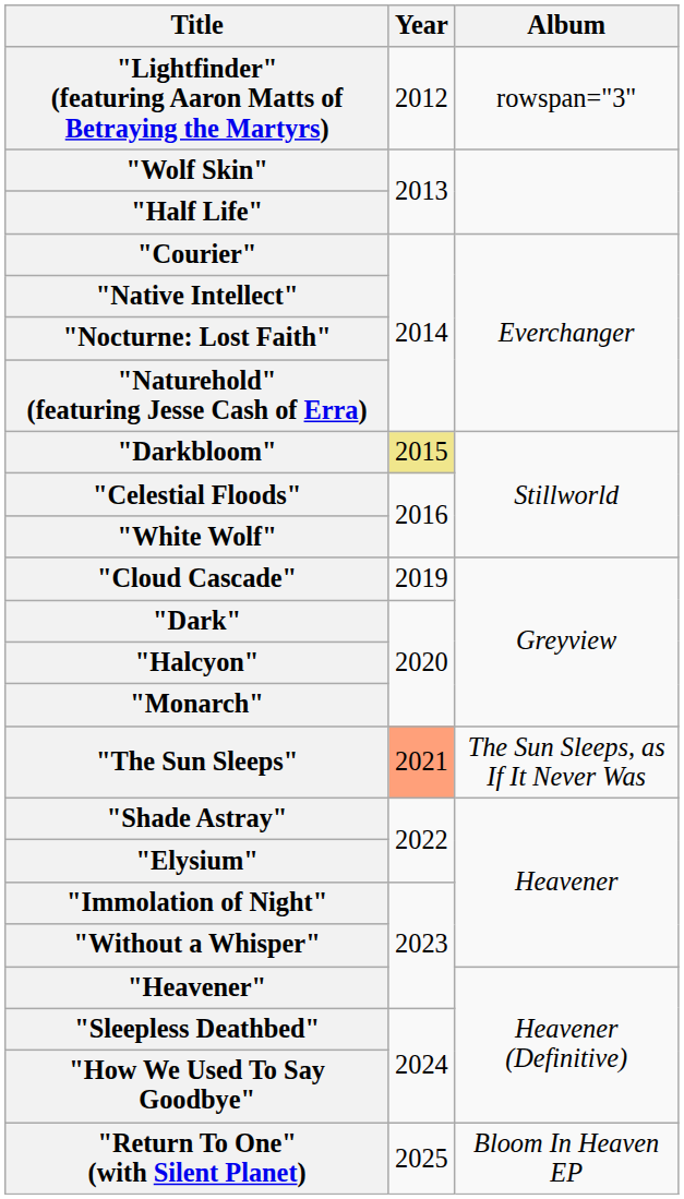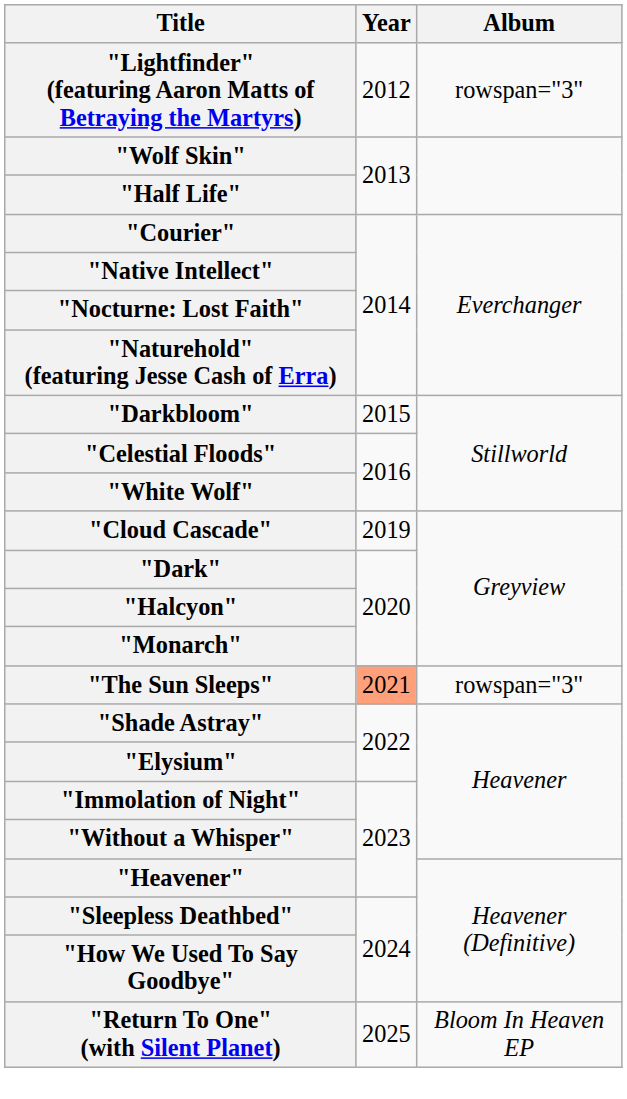"Darkbloom" | Year: khaki background -> no background
"The Sun Sleeps" | Album: The Sun Sleeps, as If It Never Was -> rowspan="3"
